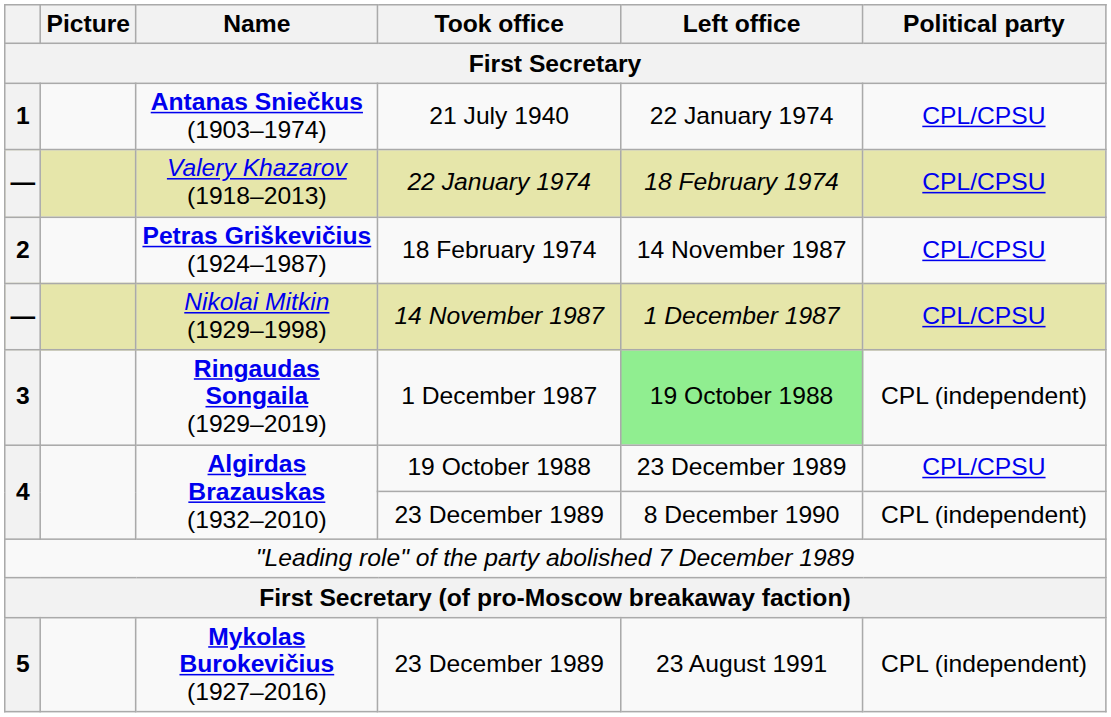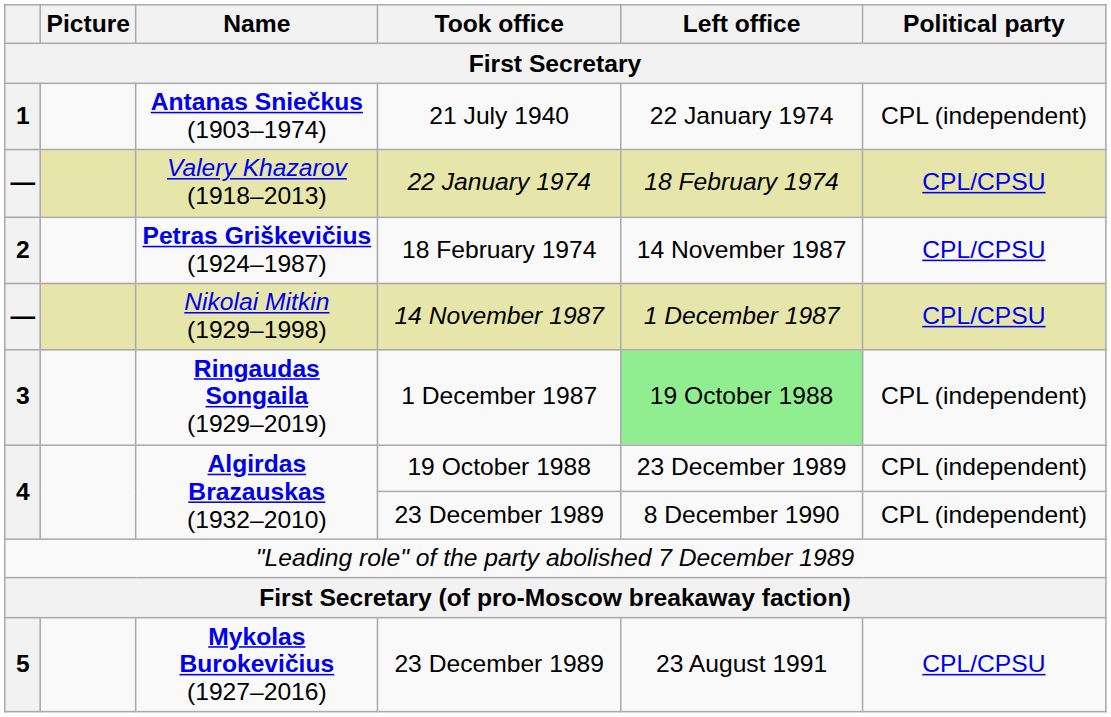Antanas Sniečkus (1903–1974) | Political party: CPL/CPSU -> CPL (independent)
Algirdas Brazauskas (1932–2010) / 19 October 1988 | Political party: CPL/CPSU -> CPL (independent)
Mykolas Burokevičius (1927–2016) | Political party: CPL (independent) -> CPL/CPSU
